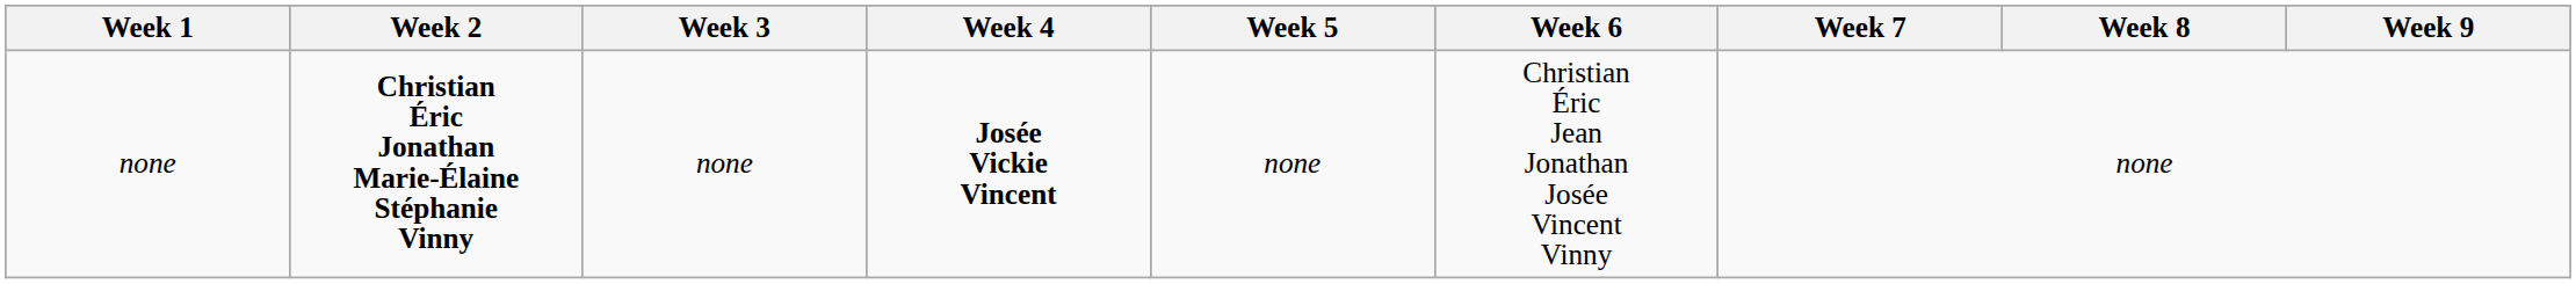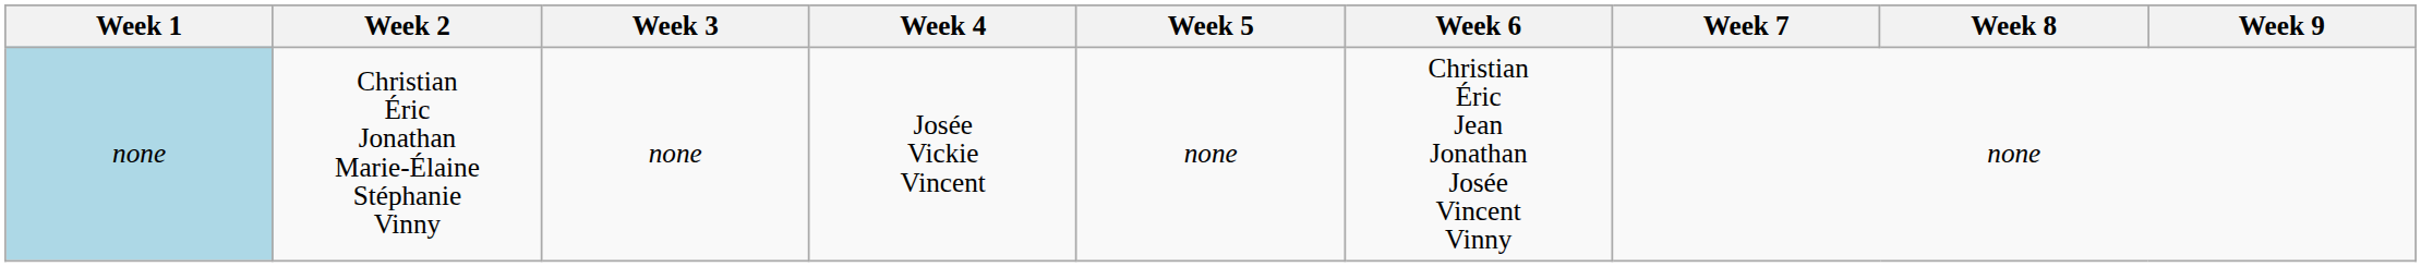row 2 | Week 1: no background -> lightblue background
row 2 | Week 2: bold -> normal
row 2 | Week 4: bold -> normal
